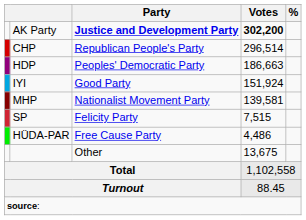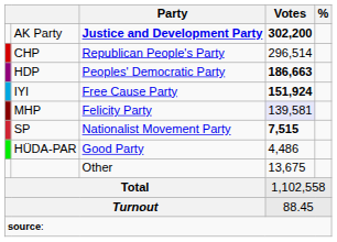HDP | Votes: normal -> bold
IYI | Party: Good Party -> Free Cause Party
IYI | Votes: normal -> bold
MHP | Party: Nationalist Movement Party -> Felicity Party
MHP | Votes: no background -> lavender background
SP | Party: Felicity Party -> Nationalist Movement Party
SP | Votes: normal -> bold
HÜDA-PAR | Party: Free Cause Party -> Good Party
